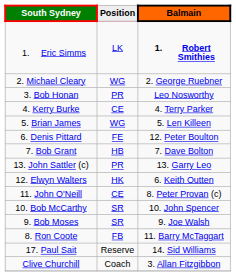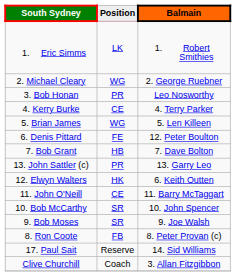Eric Simms | Balmain: bold -> normal
11. John O'Neill | Balmain: 8. Peter Provan (c) -> 11. Barry McTaggart
8. Ron Coote | Balmain: 11. Barry McTaggart -> 8. Peter Provan (c)
